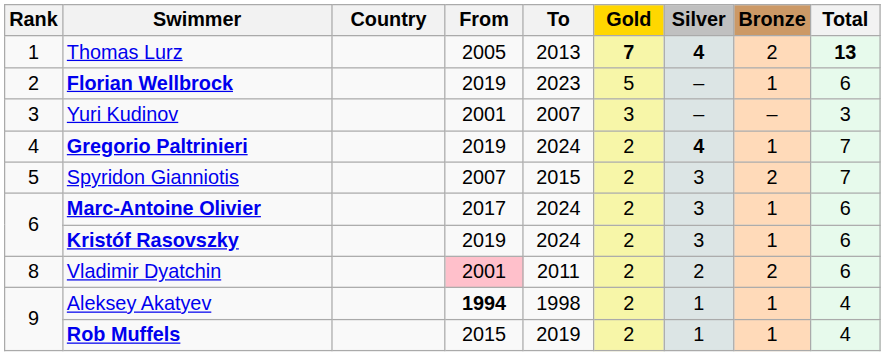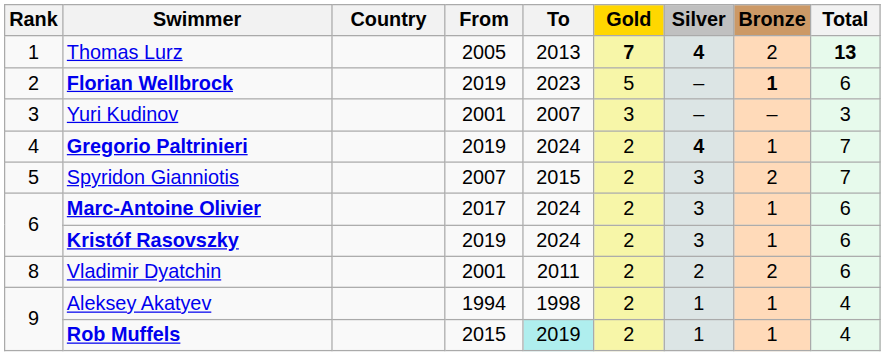Florian Wellbrock | Bronze: normal -> bold
Vladimir Dyatchin | From: pink background -> no background
Aleksey Akatyev | From: bold -> normal
Rob Muffels | To: no background -> paleturquoise background
